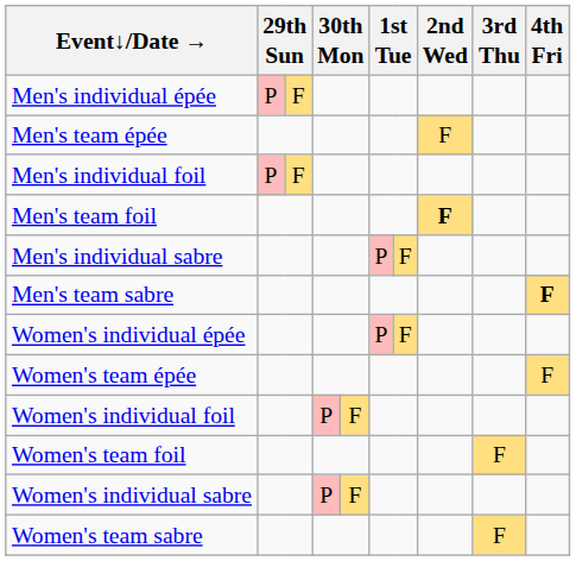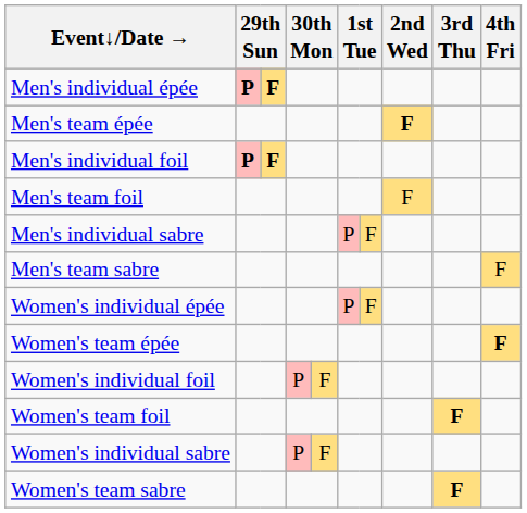Men's individual épée | column 2: normal -> bold
Men's individual épée | column 3: normal -> bold
Men's team épée | 2nd Wed: normal -> bold
Men's individual foil | column 2: normal -> bold
Men's individual foil | column 3: normal -> bold
Men's team foil | 2nd Wed: bold -> normal
Men's team sabre | 4th Fri: bold -> normal
Women's team épée | 4th Fri: normal -> bold
Women's team foil | 3rd Thu: normal -> bold
Women's team sabre | 3rd Thu: normal -> bold
